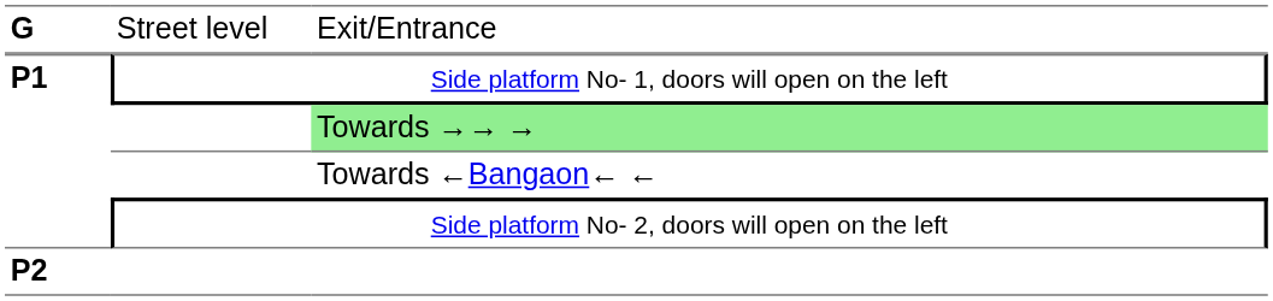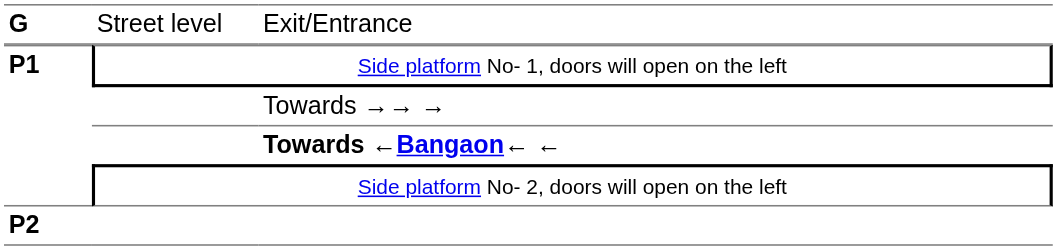Towards →→ → | column 3: lightgreen background -> no background
Towards ←Bangaon← ← | column 3: normal -> bold
